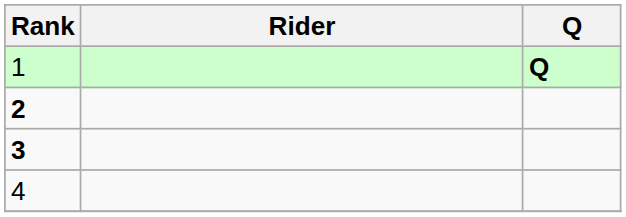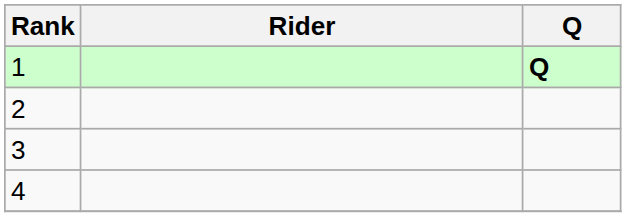2 | Rank: bold -> normal
3 | Rank: bold -> normal
